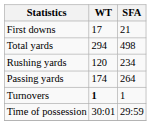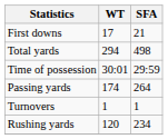rows swapped: Rushing yards <-> Time of possession
Turnovers | WT: bold -> normal
